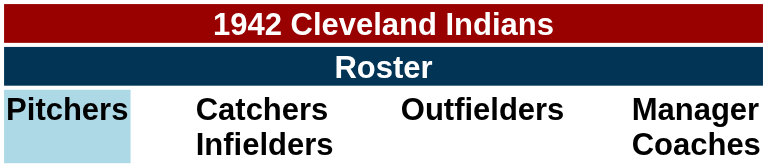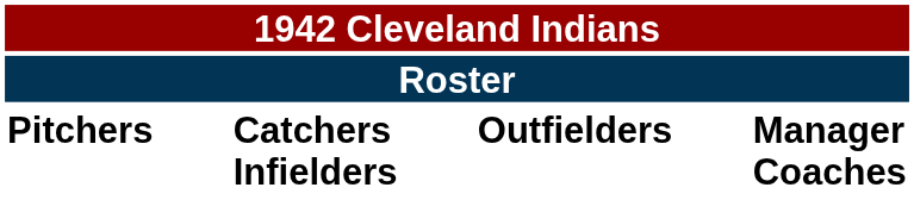Pitchers | column 1: lightblue background -> no background
